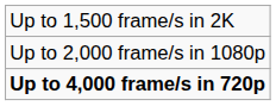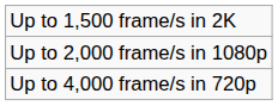row 3 | column 1: bold -> normal
